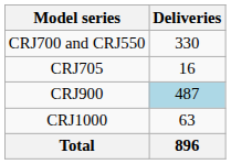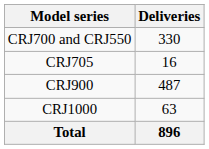CRJ900 | Deliveries: lightblue background -> no background
